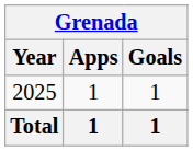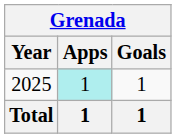2025 | Apps: no background -> paleturquoise background
